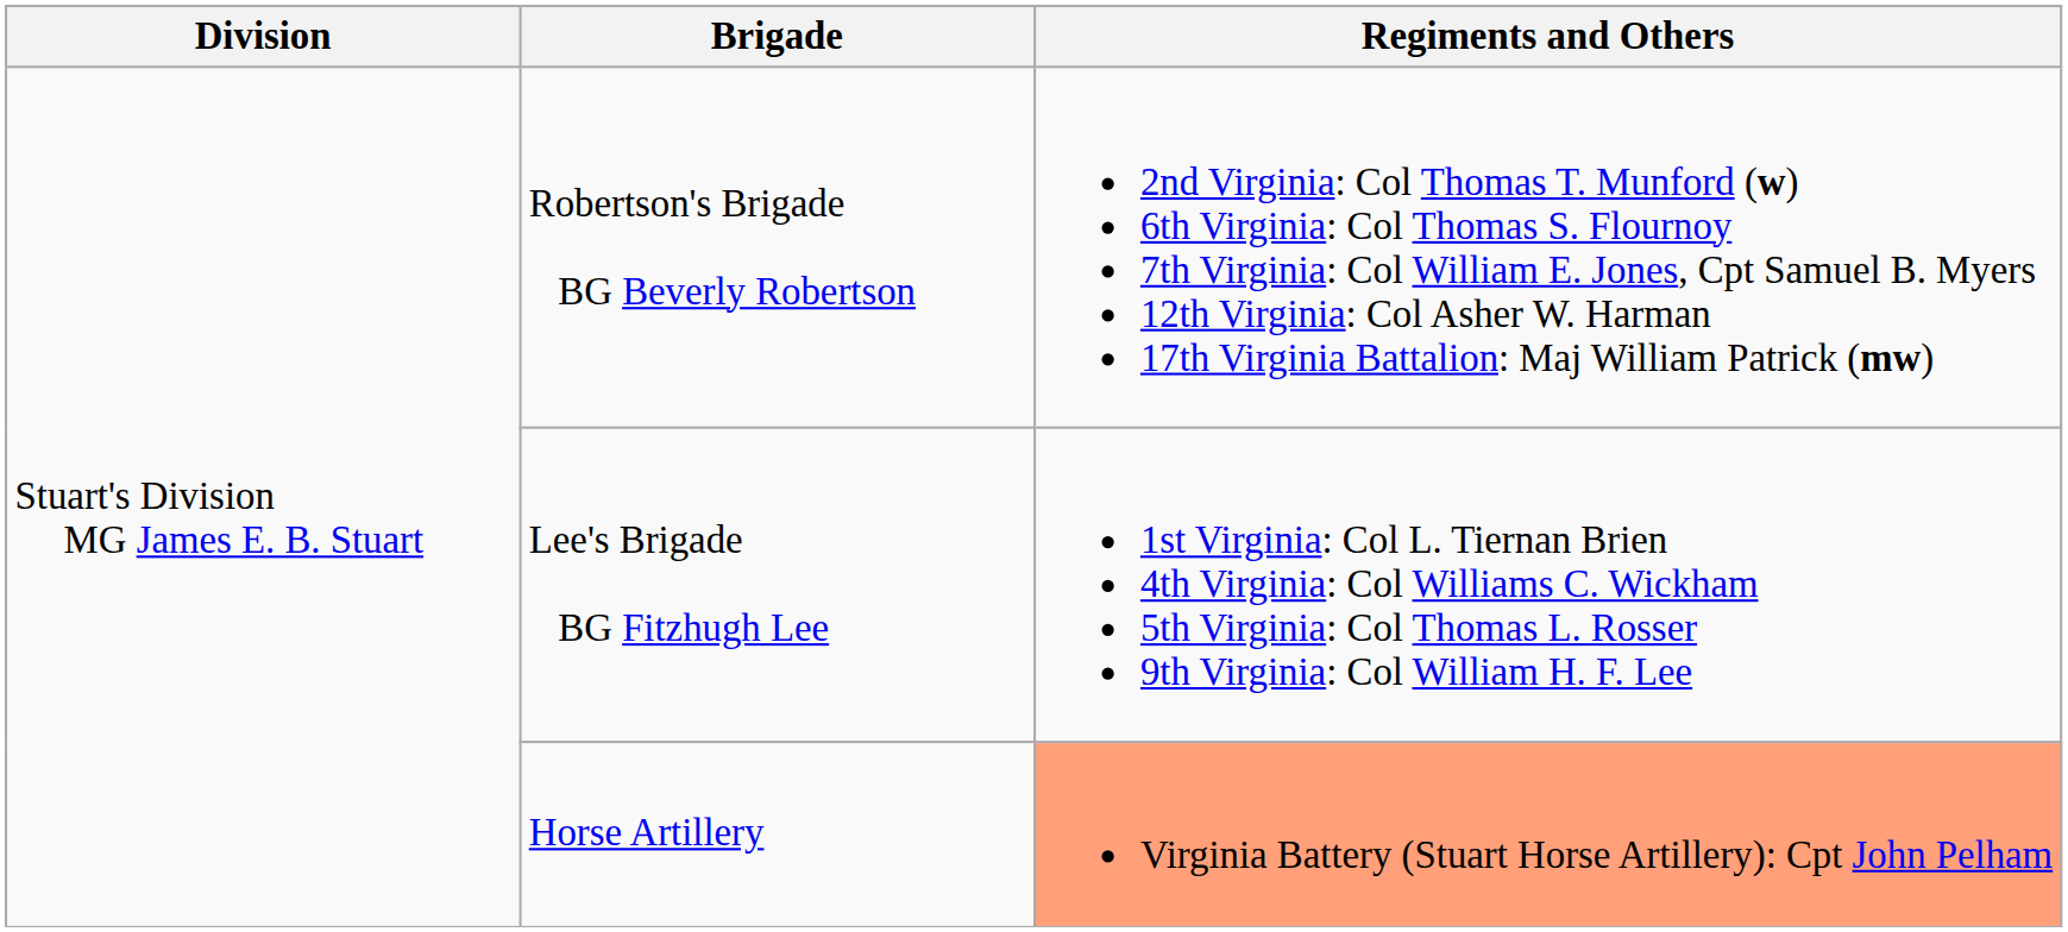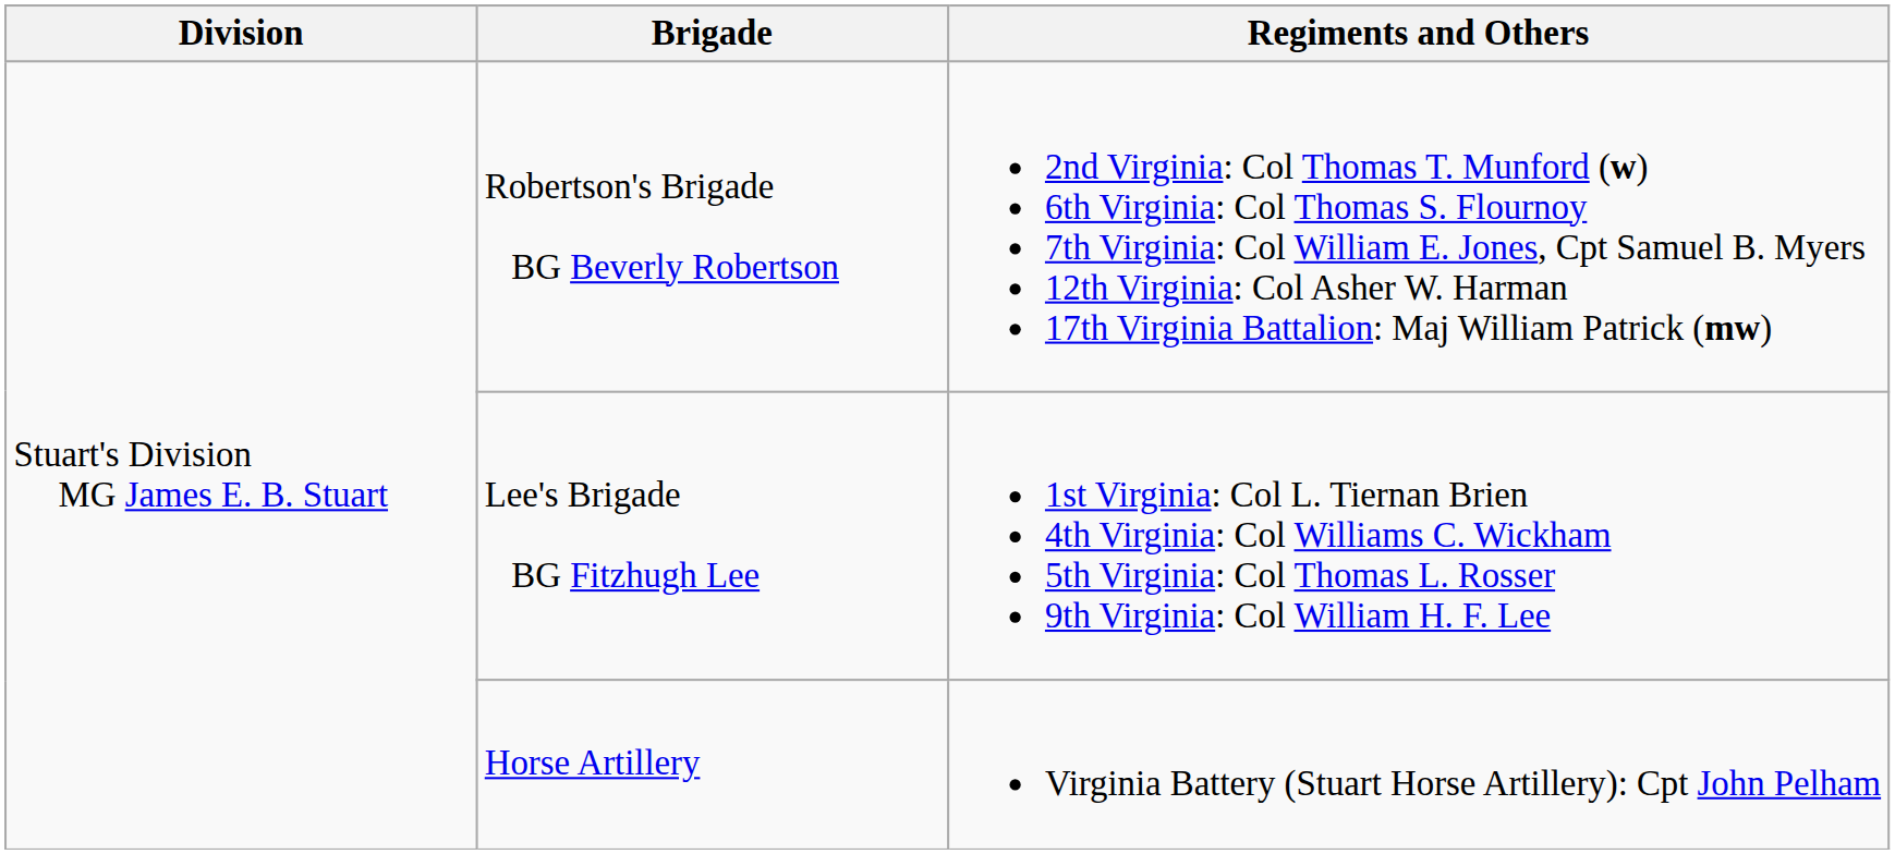Horse Artillery | Regiments and Others: lightsalmon background -> no background
